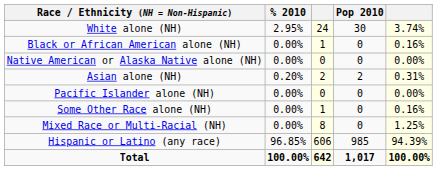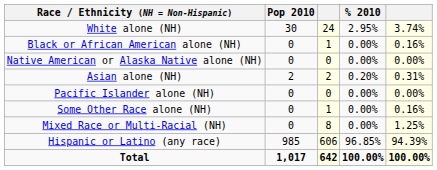columns swapped: Pop 2010 <-> % 2010
